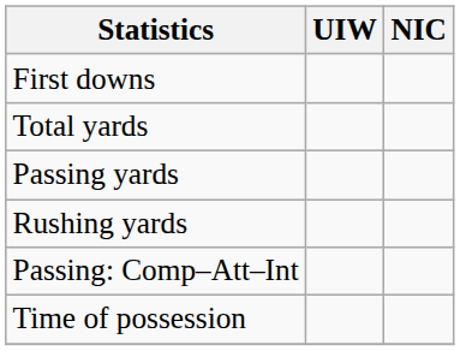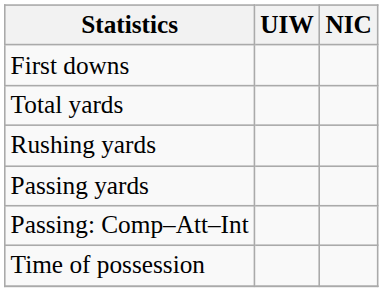rows swapped: Rushing yards <-> Passing yards
